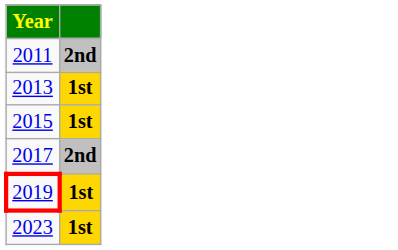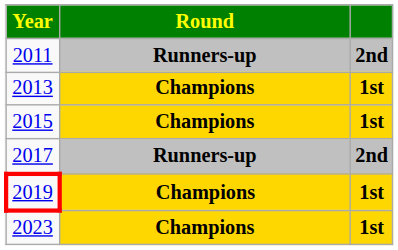+ column: Round | Runners-up | Champions | Champions | Runners-up | Champions | Champions
